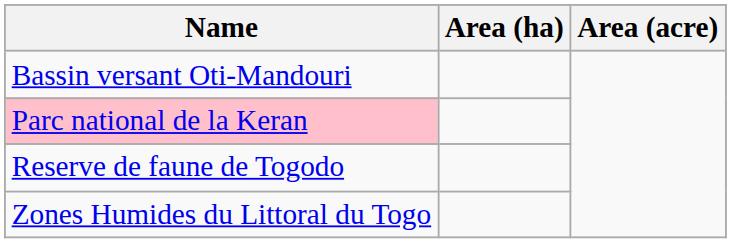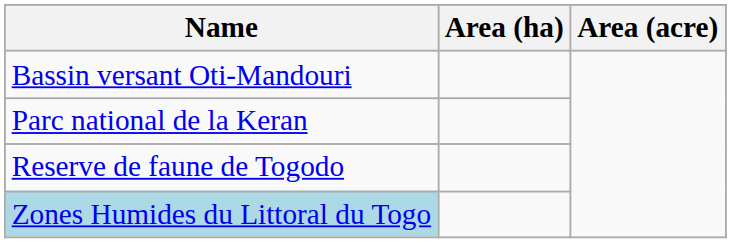Parc national de la Keran | Name: pink background -> no background
Zones Humides du Littoral du Togo | Name: no background -> lightblue background
